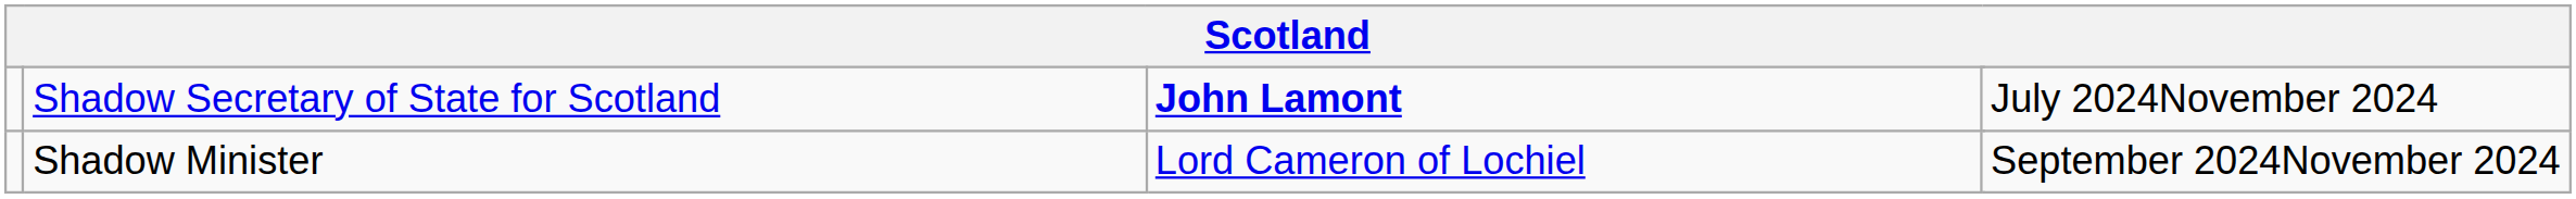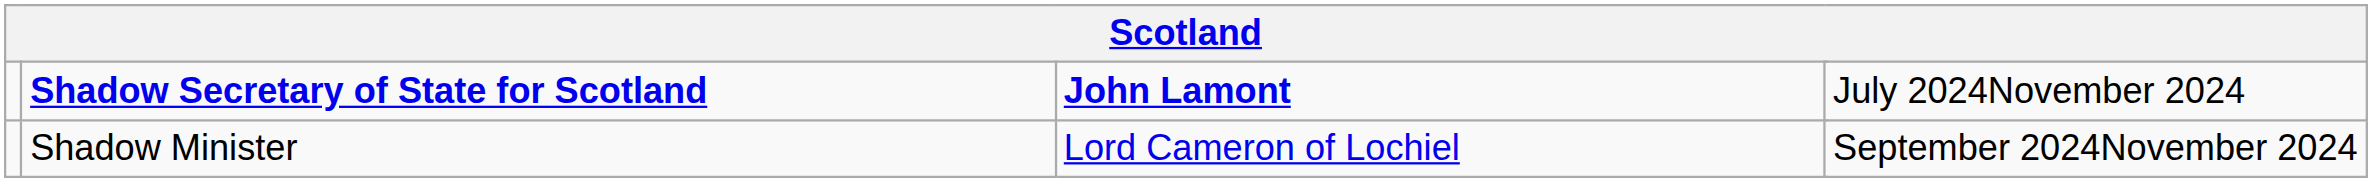Shadow Secretary of State for Scotland | column 2: normal -> bold
